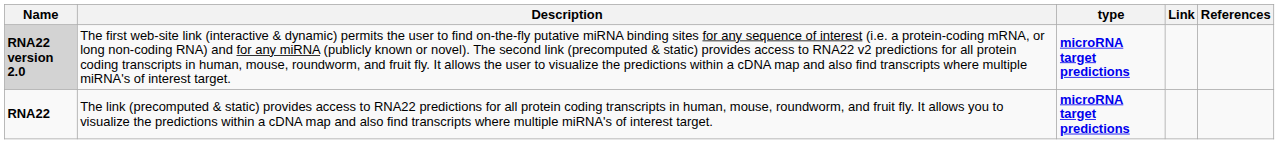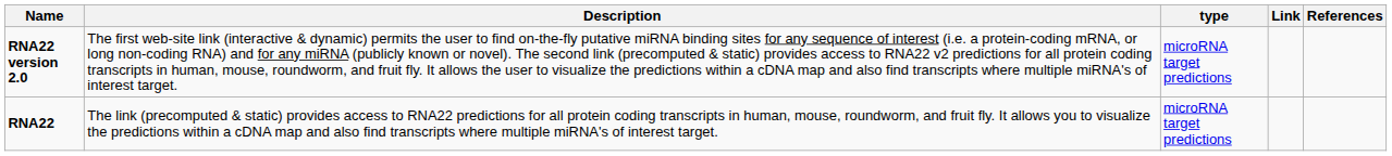row 2 | Name: lightgrey background -> no background
row 2 | type: bold -> normal
row 3 | type: bold -> normal
